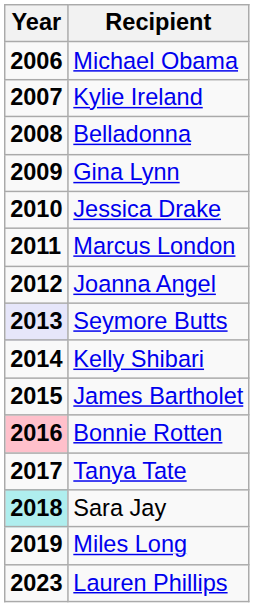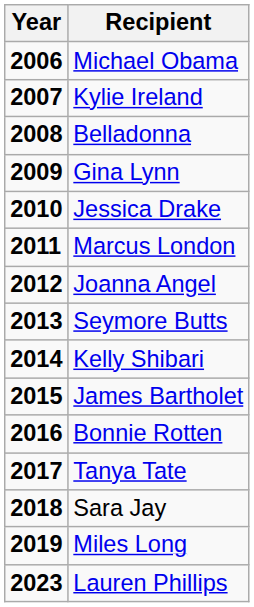Seymore Butts | Year: lavender background -> no background
Bonnie Rotten | Year: pink background -> no background
Sara Jay | Year: paleturquoise background -> no background
